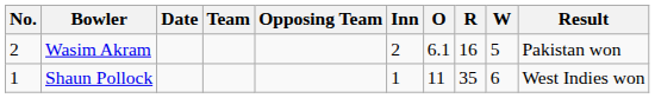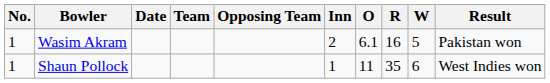Wasim Akram | No.: 2 -> 1
